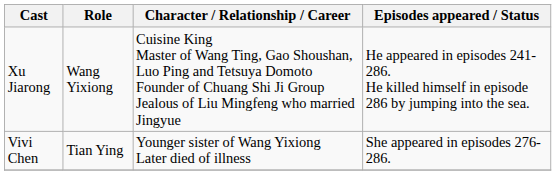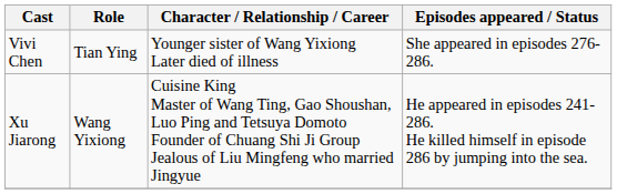rows swapped: Xu Jiarong <-> Vivi Chen
